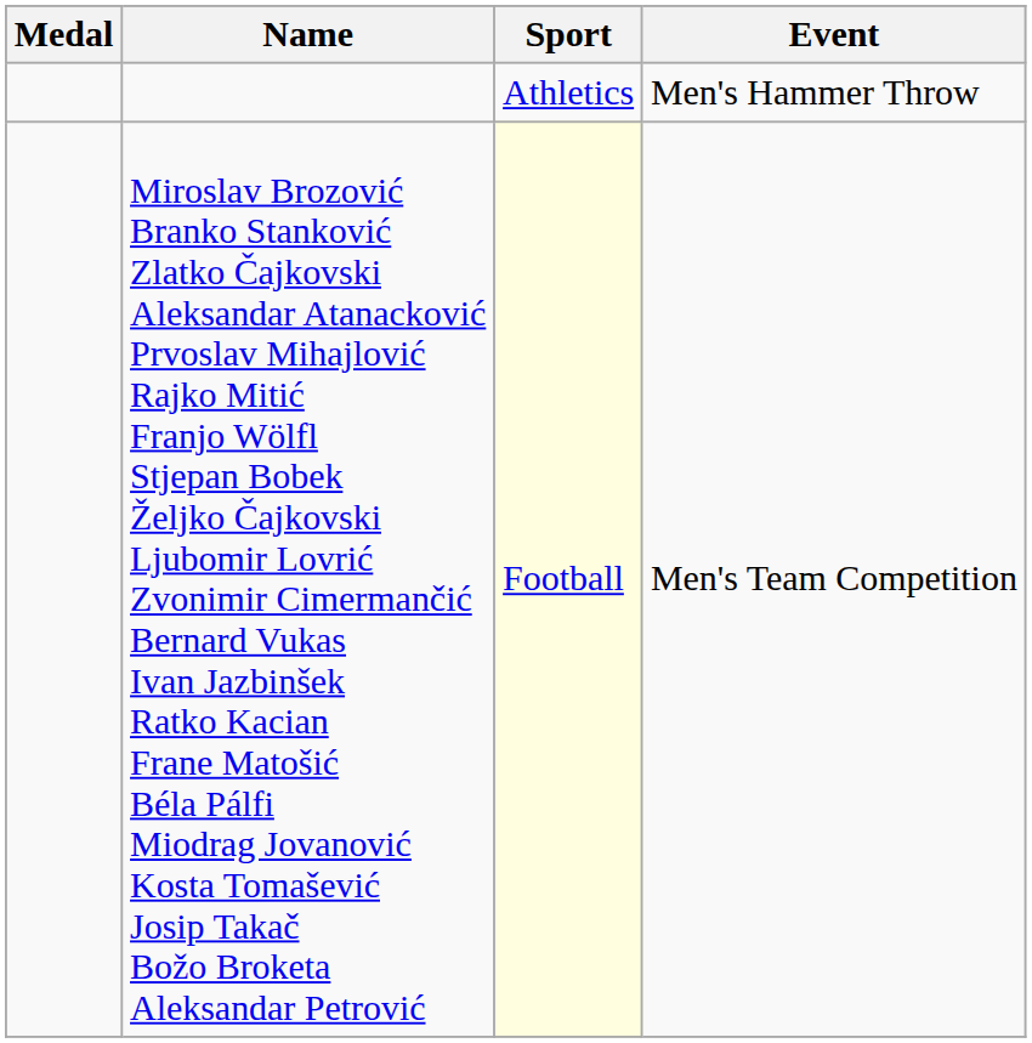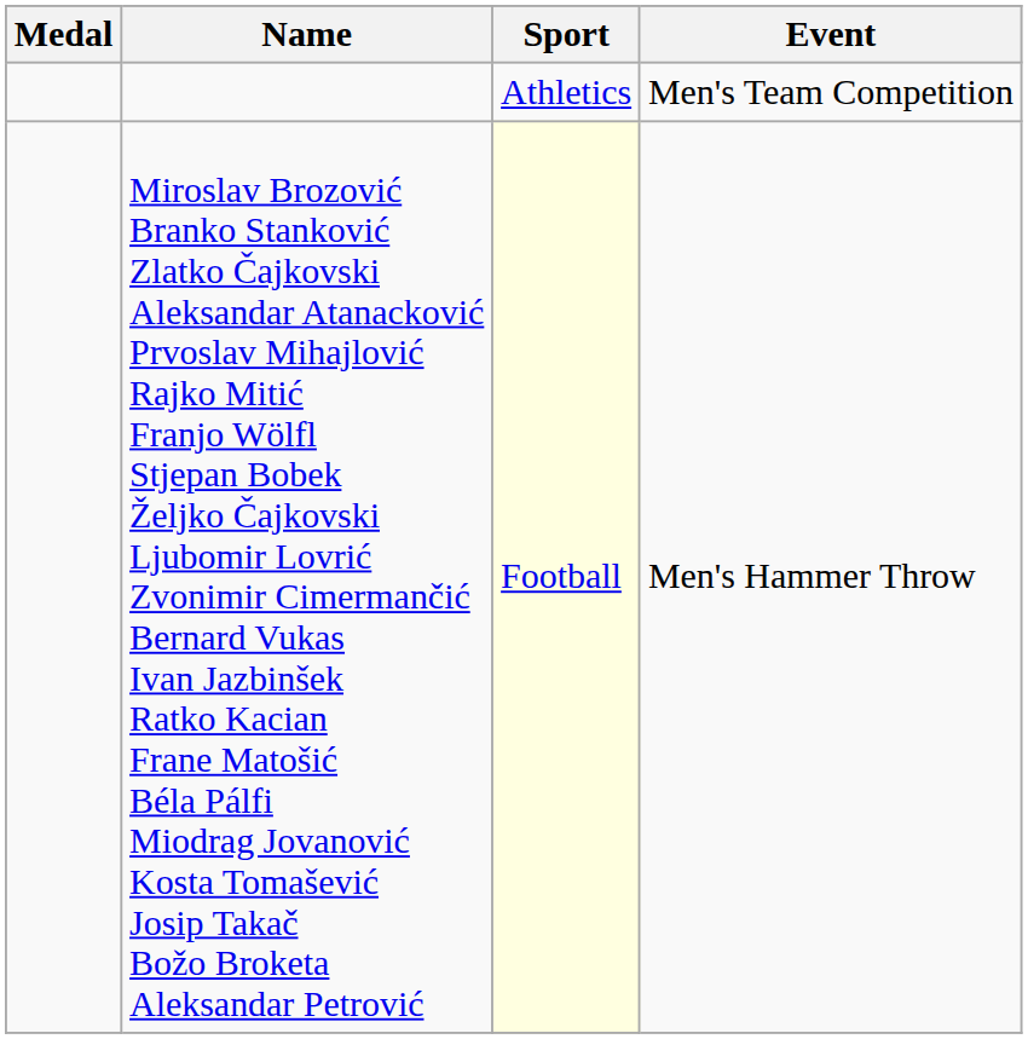row 2 | Event: Men's Hammer Throw -> Men's Team Competition
row 3 | Event: Men's Team Competition -> Men's Hammer Throw
